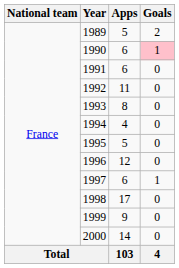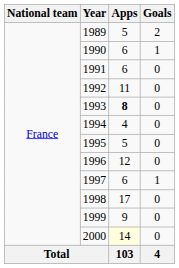1990 | Goals: pink background -> no background
1993 | Apps: normal -> bold
2000 | Apps: no background -> lightyellow background
